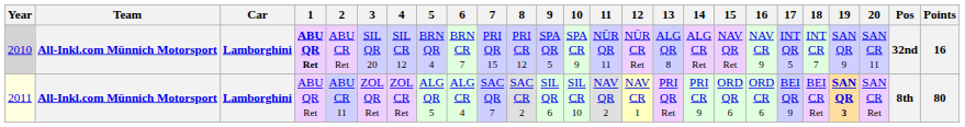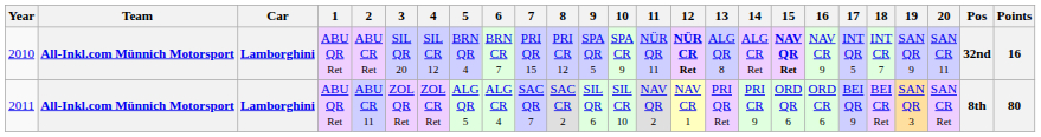row 2 | Year: lightgrey background -> no background
row 2 | 1: bold -> normal
row 2 | 12: normal -> bold
row 2 | 15: normal -> bold
row 3 | Year: lightyellow background -> no background
row 3 | 19: bold -> normal
